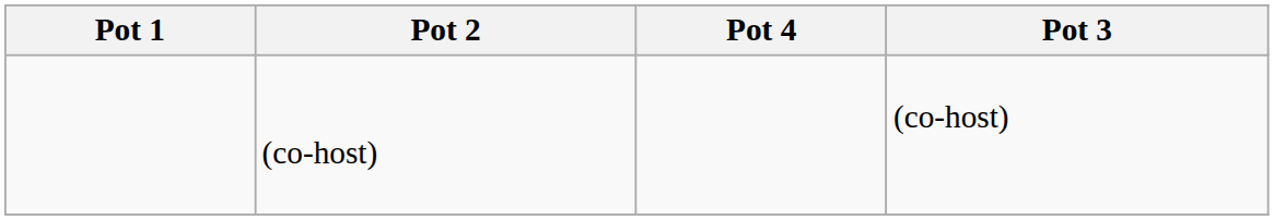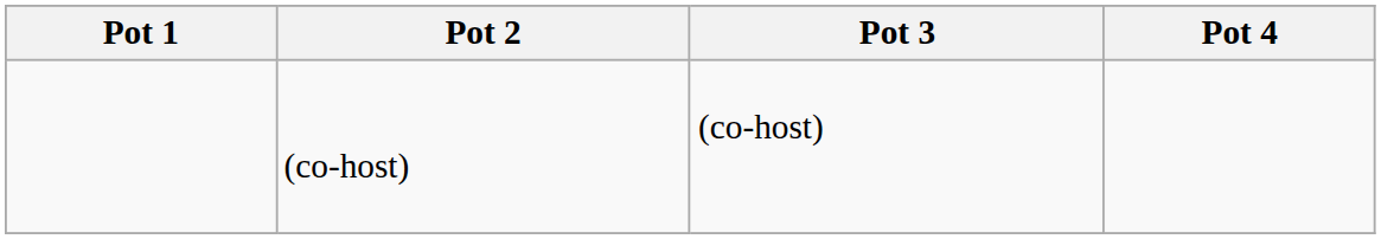columns swapped: Pot 3 <-> Pot 4
